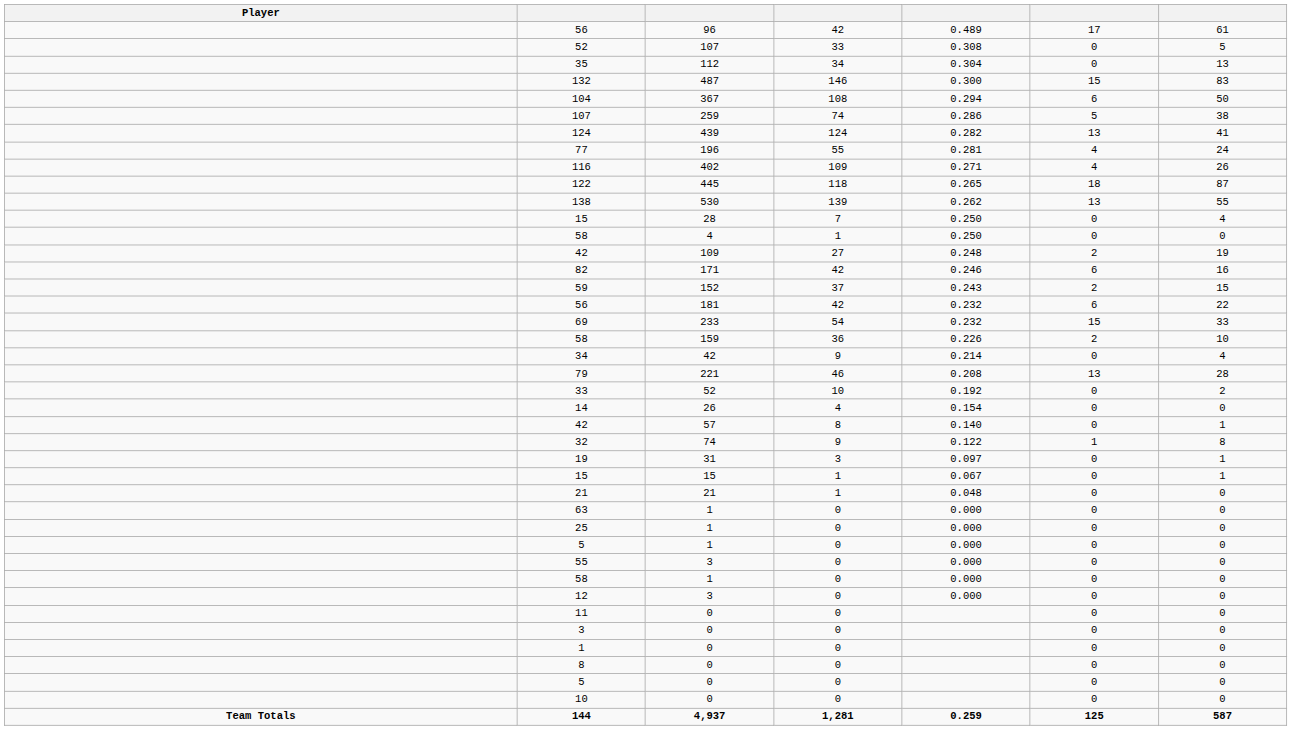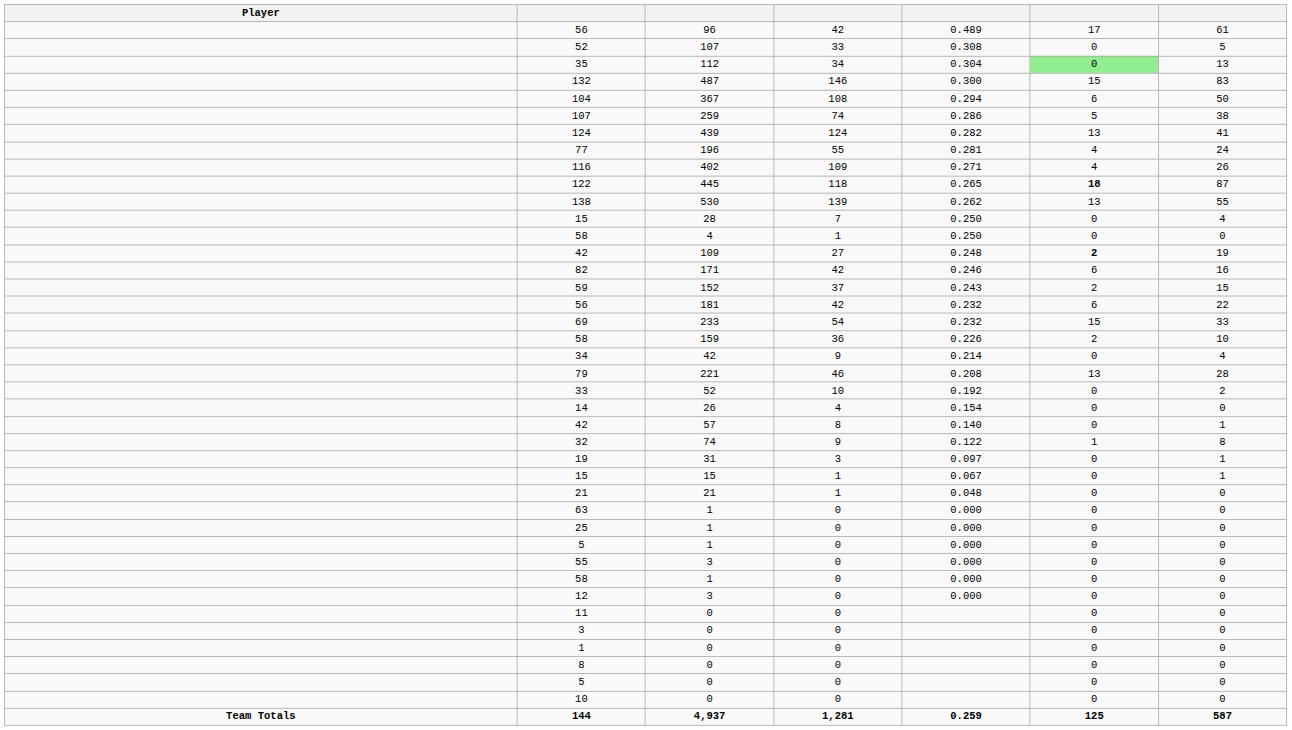35 | column 6: no background -> lightgreen background
122 | column 6: normal -> bold
42 / 109 | column 6: normal -> bold
